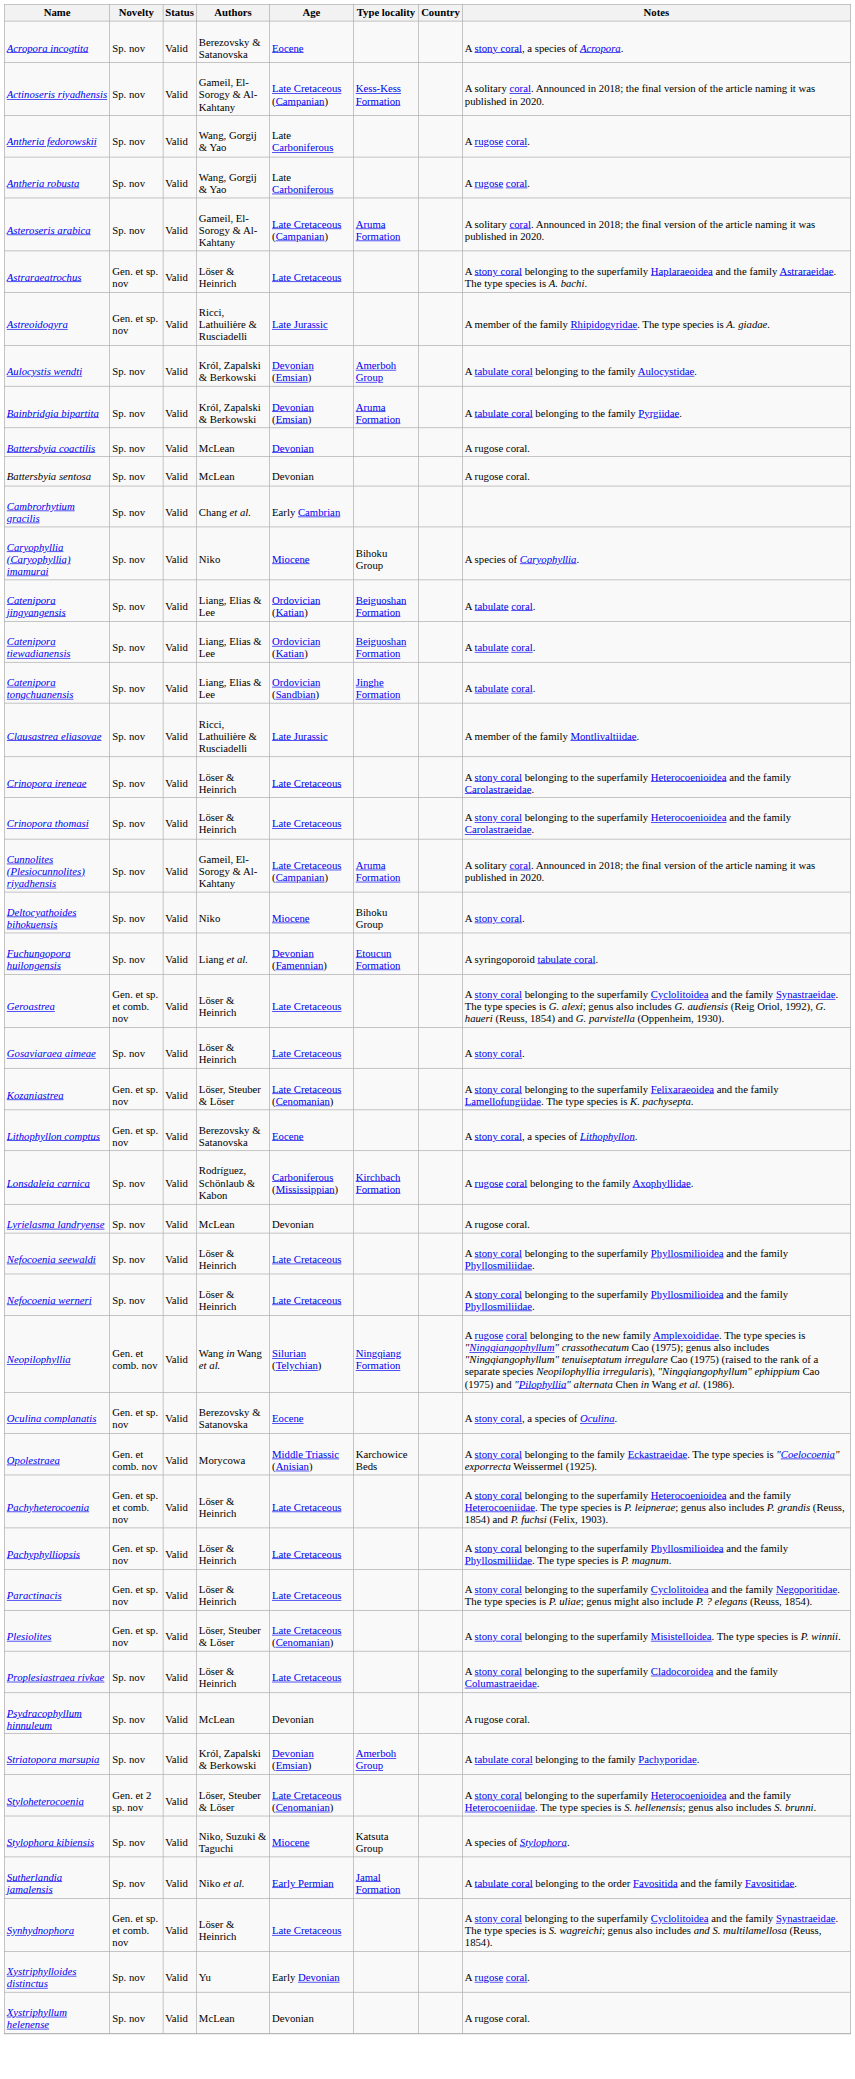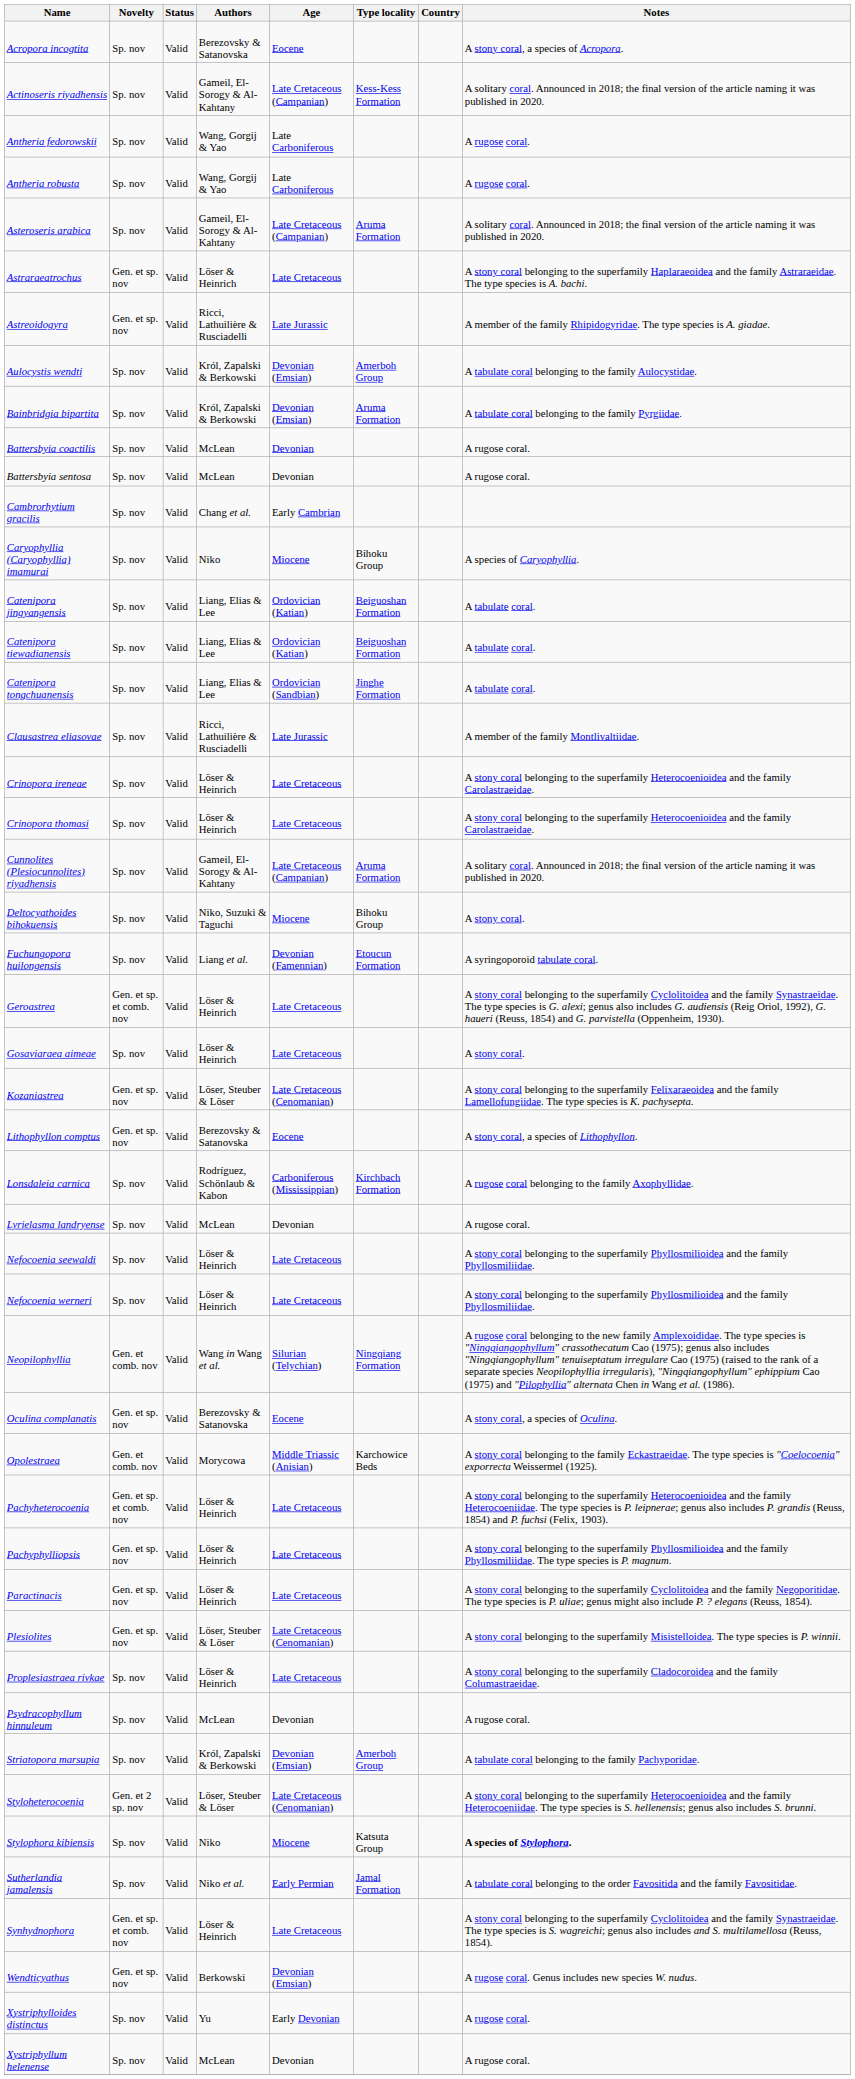Deltocyathoides bihokuensis | Authors: Niko -> Niko, Suzuki & Taguchi
Stylophora kibiensis | Authors: Niko, Suzuki & Taguchi -> Niko
Stylophora kibiensis | Notes: normal -> bold
+ row: Wendticyathus | Gen. et sp. nov | Valid | Berkowski | Devonian (Emsian) | A rugose coral. Genus includes new species W. nudus.
